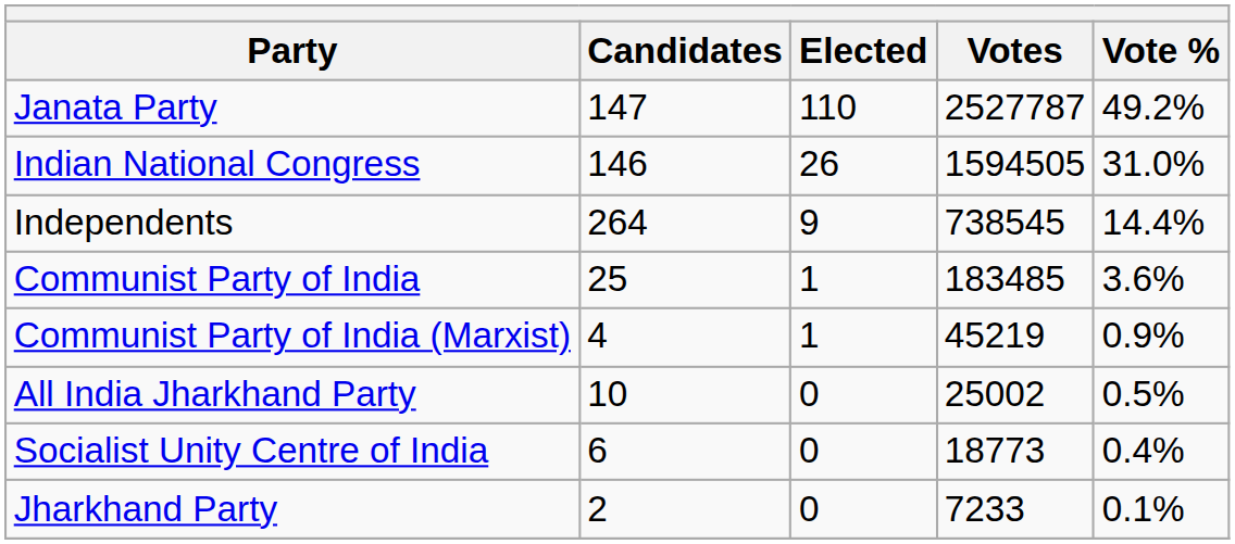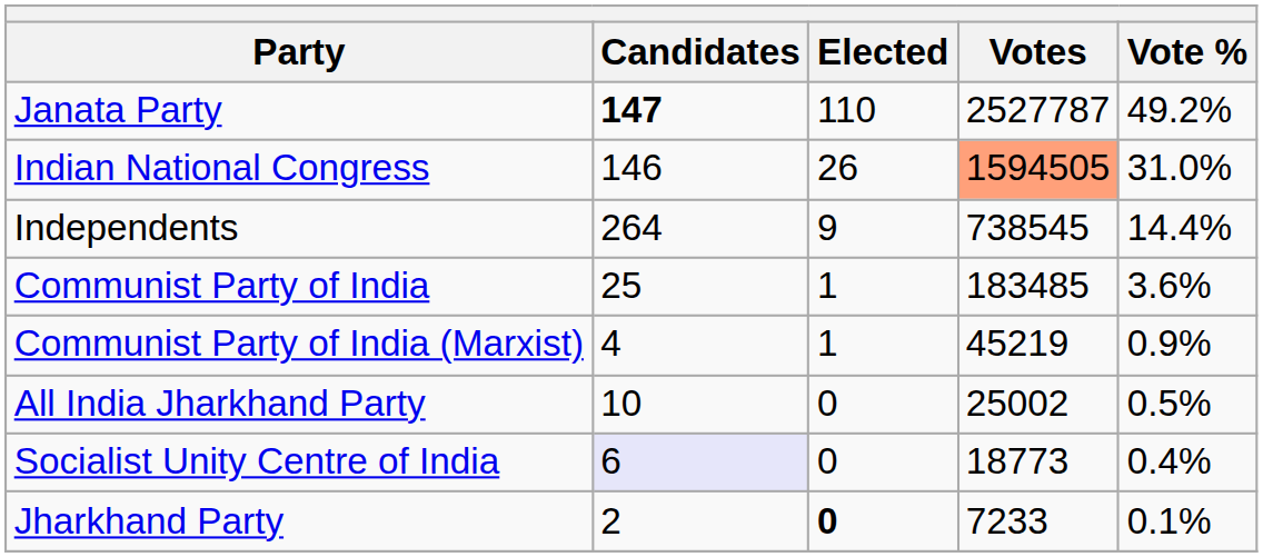Janata Party | Candidates: normal -> bold
Indian National Congress | Votes: no background -> lightsalmon background
Socialist Unity Centre of India | Candidates: no background -> lavender background
Jharkhand Party | Elected: normal -> bold
